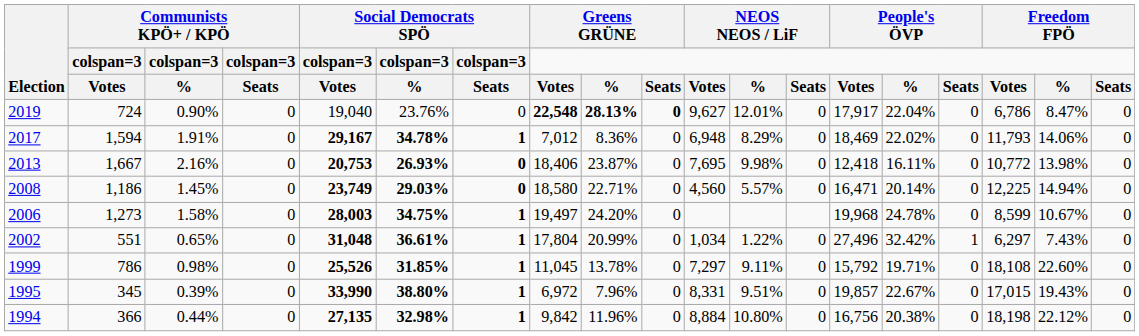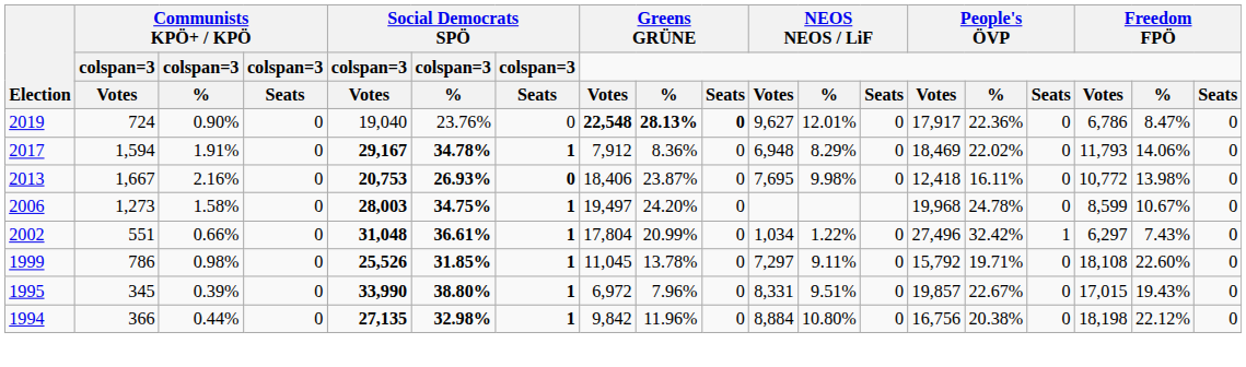2019 | People's ÖVP / %: 22.04% -> 22.36%
2017 | Greens GRÜNE / Votes: 7,012 -> 7,912
- row: 2008 | 1,186 | 1.45% | 0 | 23,749 | 29.03% | 0 | 18,580 | 22.71% | 0 | 4,560 | 5.57% | 0 | 16,471 | 20.14% | 0 | 12,225 | 14.94% | 0
2002 | Communists KPÖ+ / KPÖ / colspan=3 / %: 0.65% -> 0.66%
